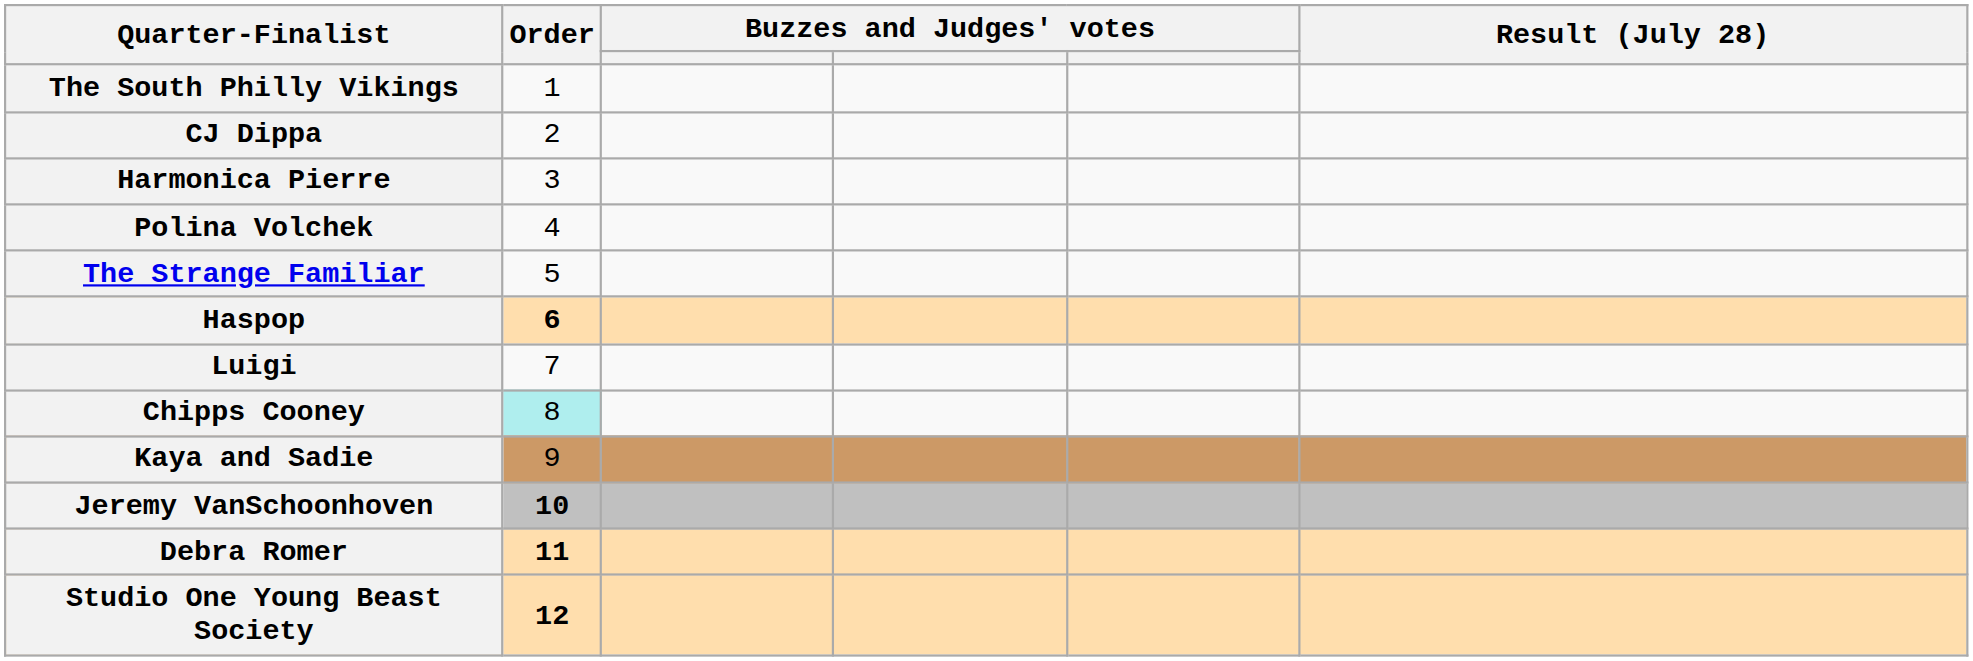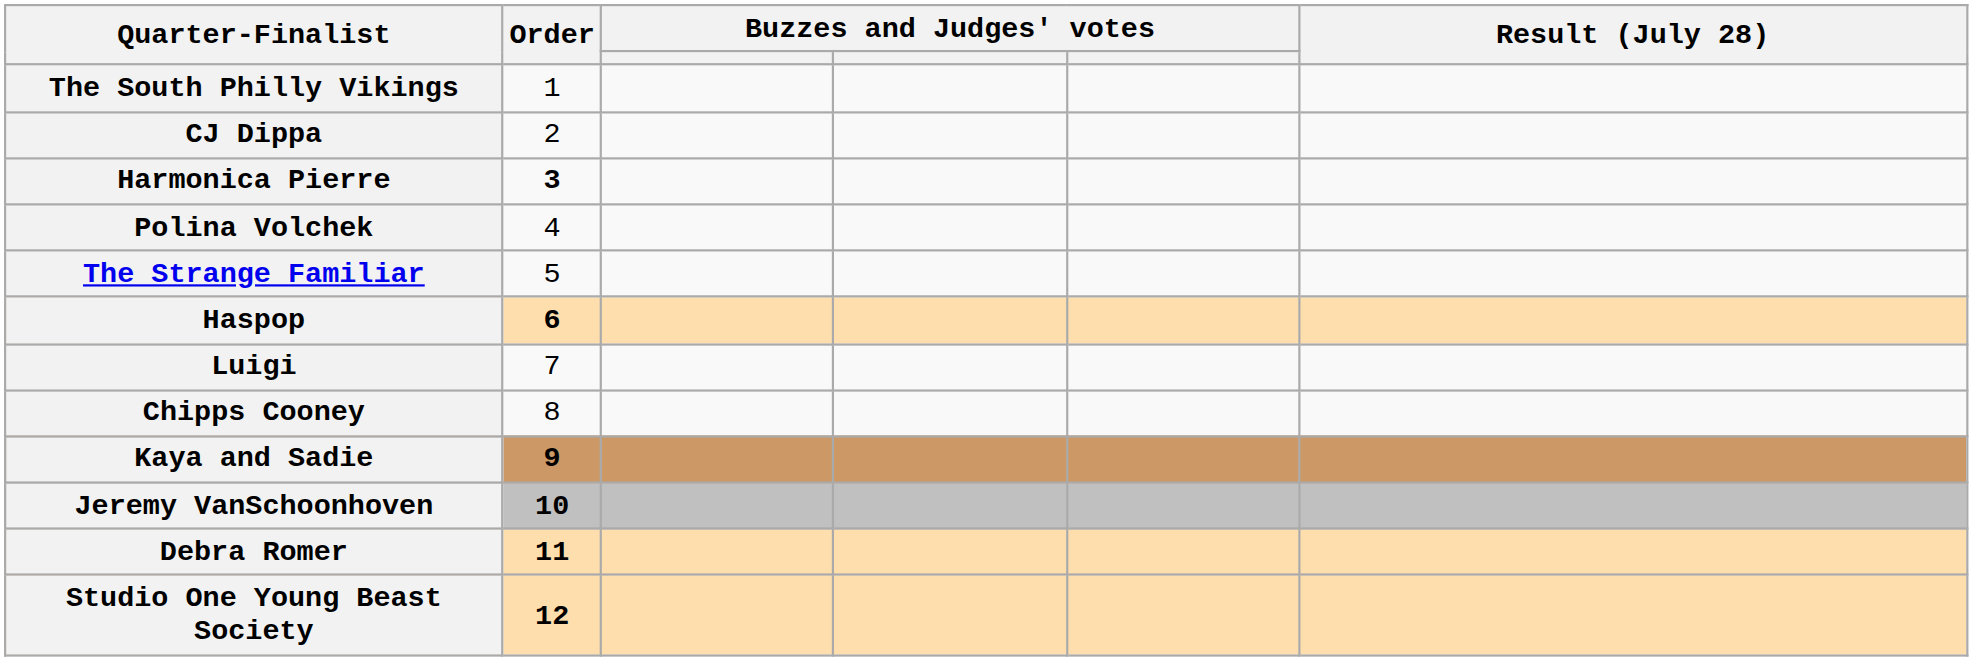Harmonica Pierre | Order: normal -> bold
Chipps Cooney | Order: paleturquoise background -> no background
Kaya and Sadie | Order: normal -> bold
